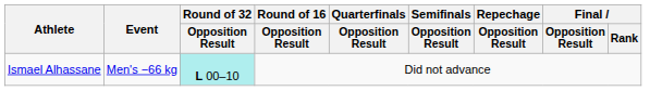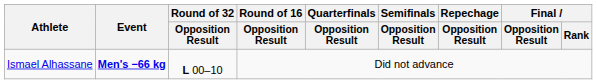Ismael Alhassane | Event: normal -> bold
Ismael Alhassane | Round of 32 / Opposition Result: paleturquoise background -> no background
